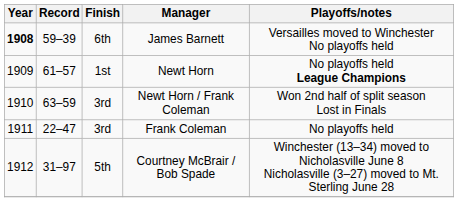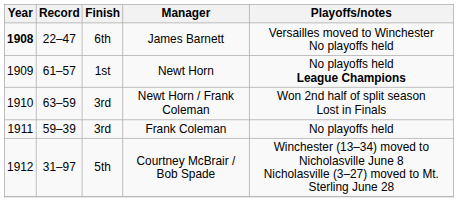James Barnett | Record: 59–39 -> 22–47
Frank Coleman | Record: 22–47 -> 59–39
